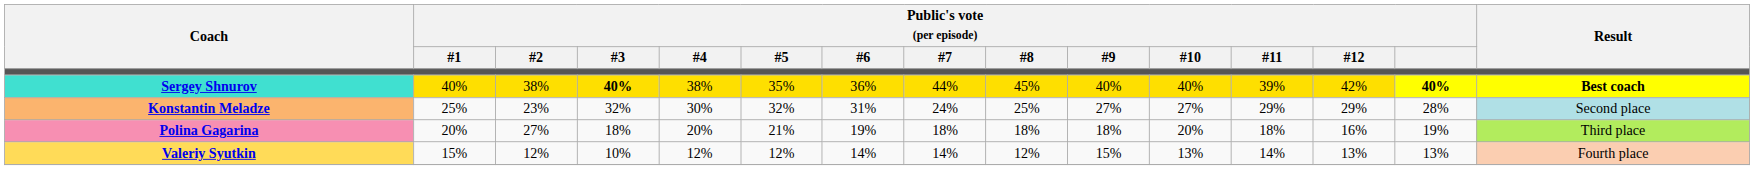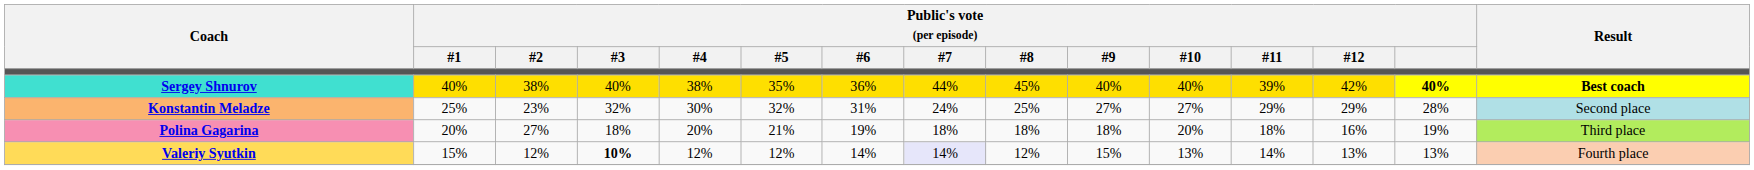Sergey Shnurov | Public's vote (per episode) / #3: bold -> normal
Valeriy Syutkin | Public's vote (per episode) / #3: normal -> bold
Valeriy Syutkin | Public's vote (per episode) / #7: no background -> lavender background
